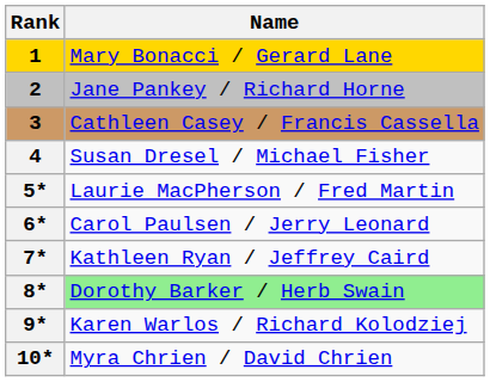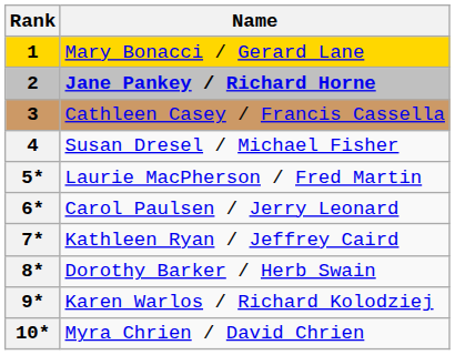Jane Pankey / Richard Horne | Name: normal -> bold
Dorothy Barker / Herb Swain | Name: lightgreen background -> no background
